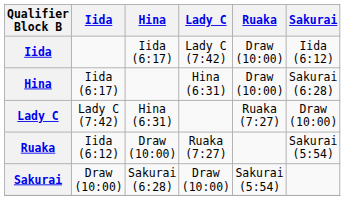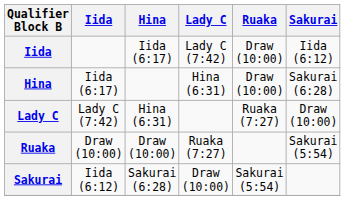row 5 | Iida: Iida (6:12) -> Draw (10:00)
row 6 | Iida: Draw (10:00) -> Iida (6:12)
